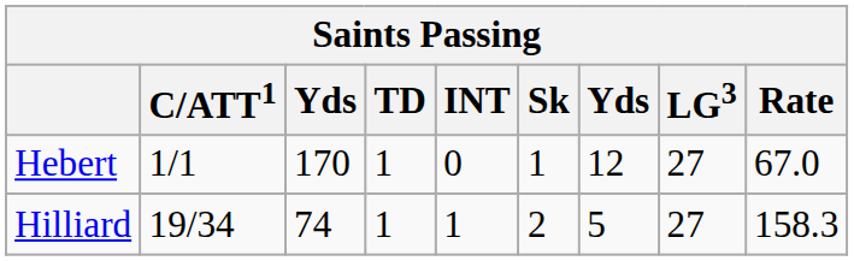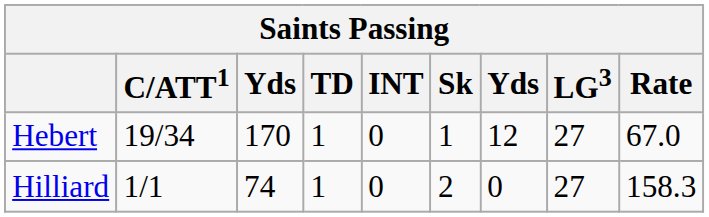Hebert | C/ATT1: 1/1 -> 19/34
Hilliard | C/ATT1: 19/34 -> 1/1
Hilliard | INT: 1 -> 0
Hilliard | column 7: 5 -> 0
